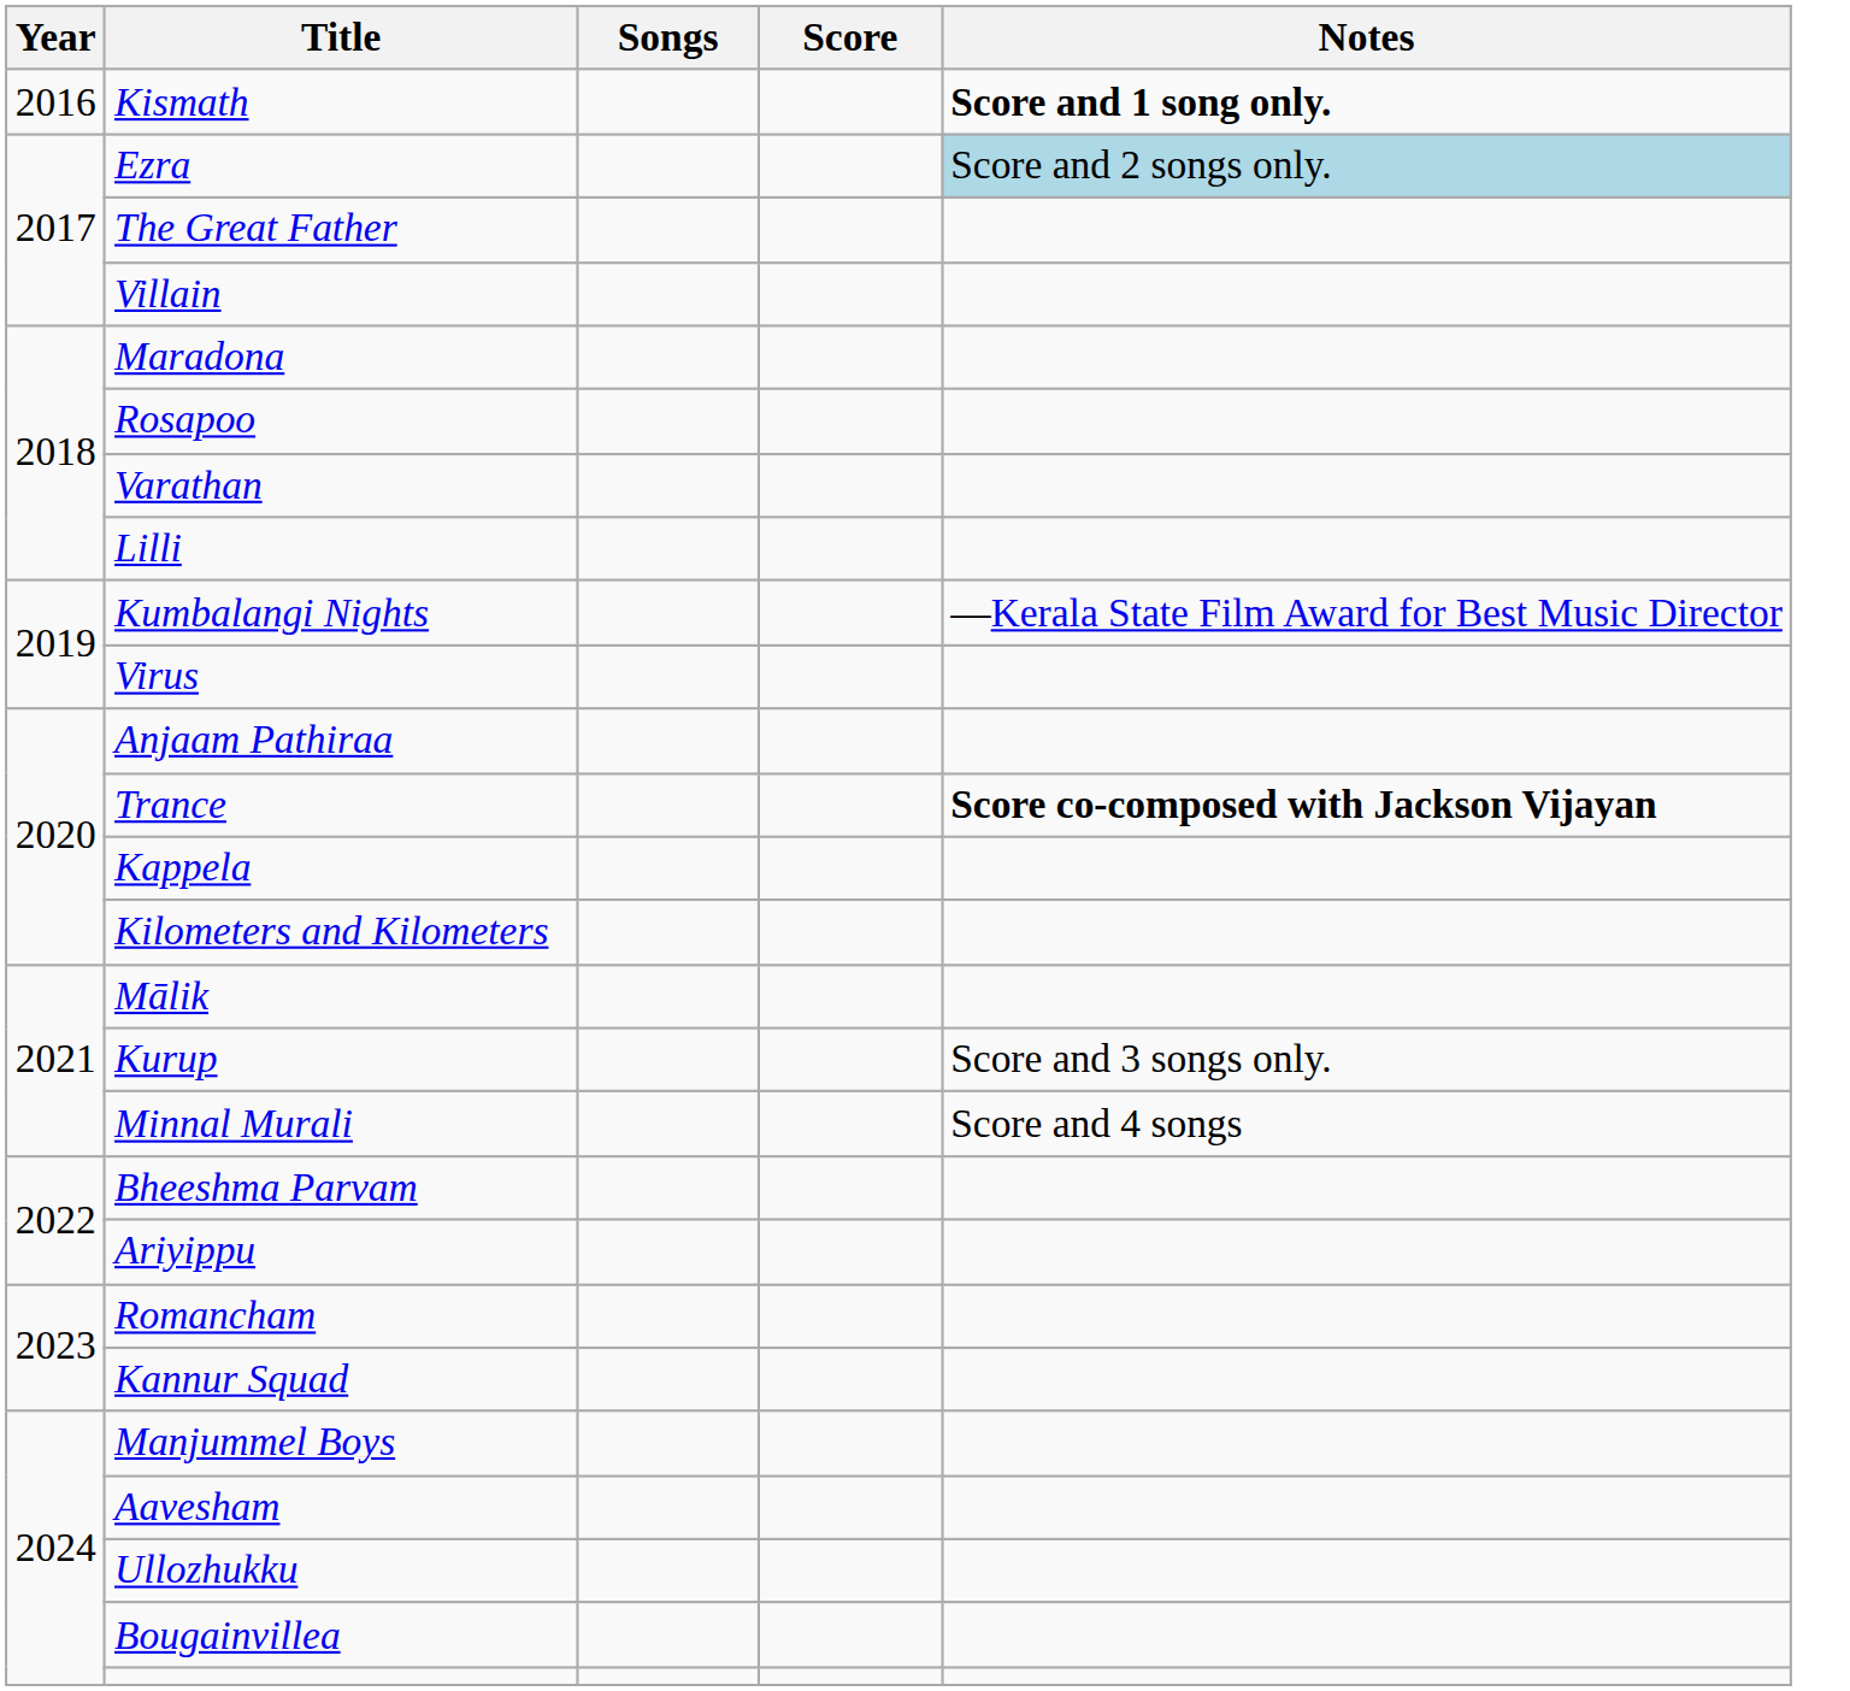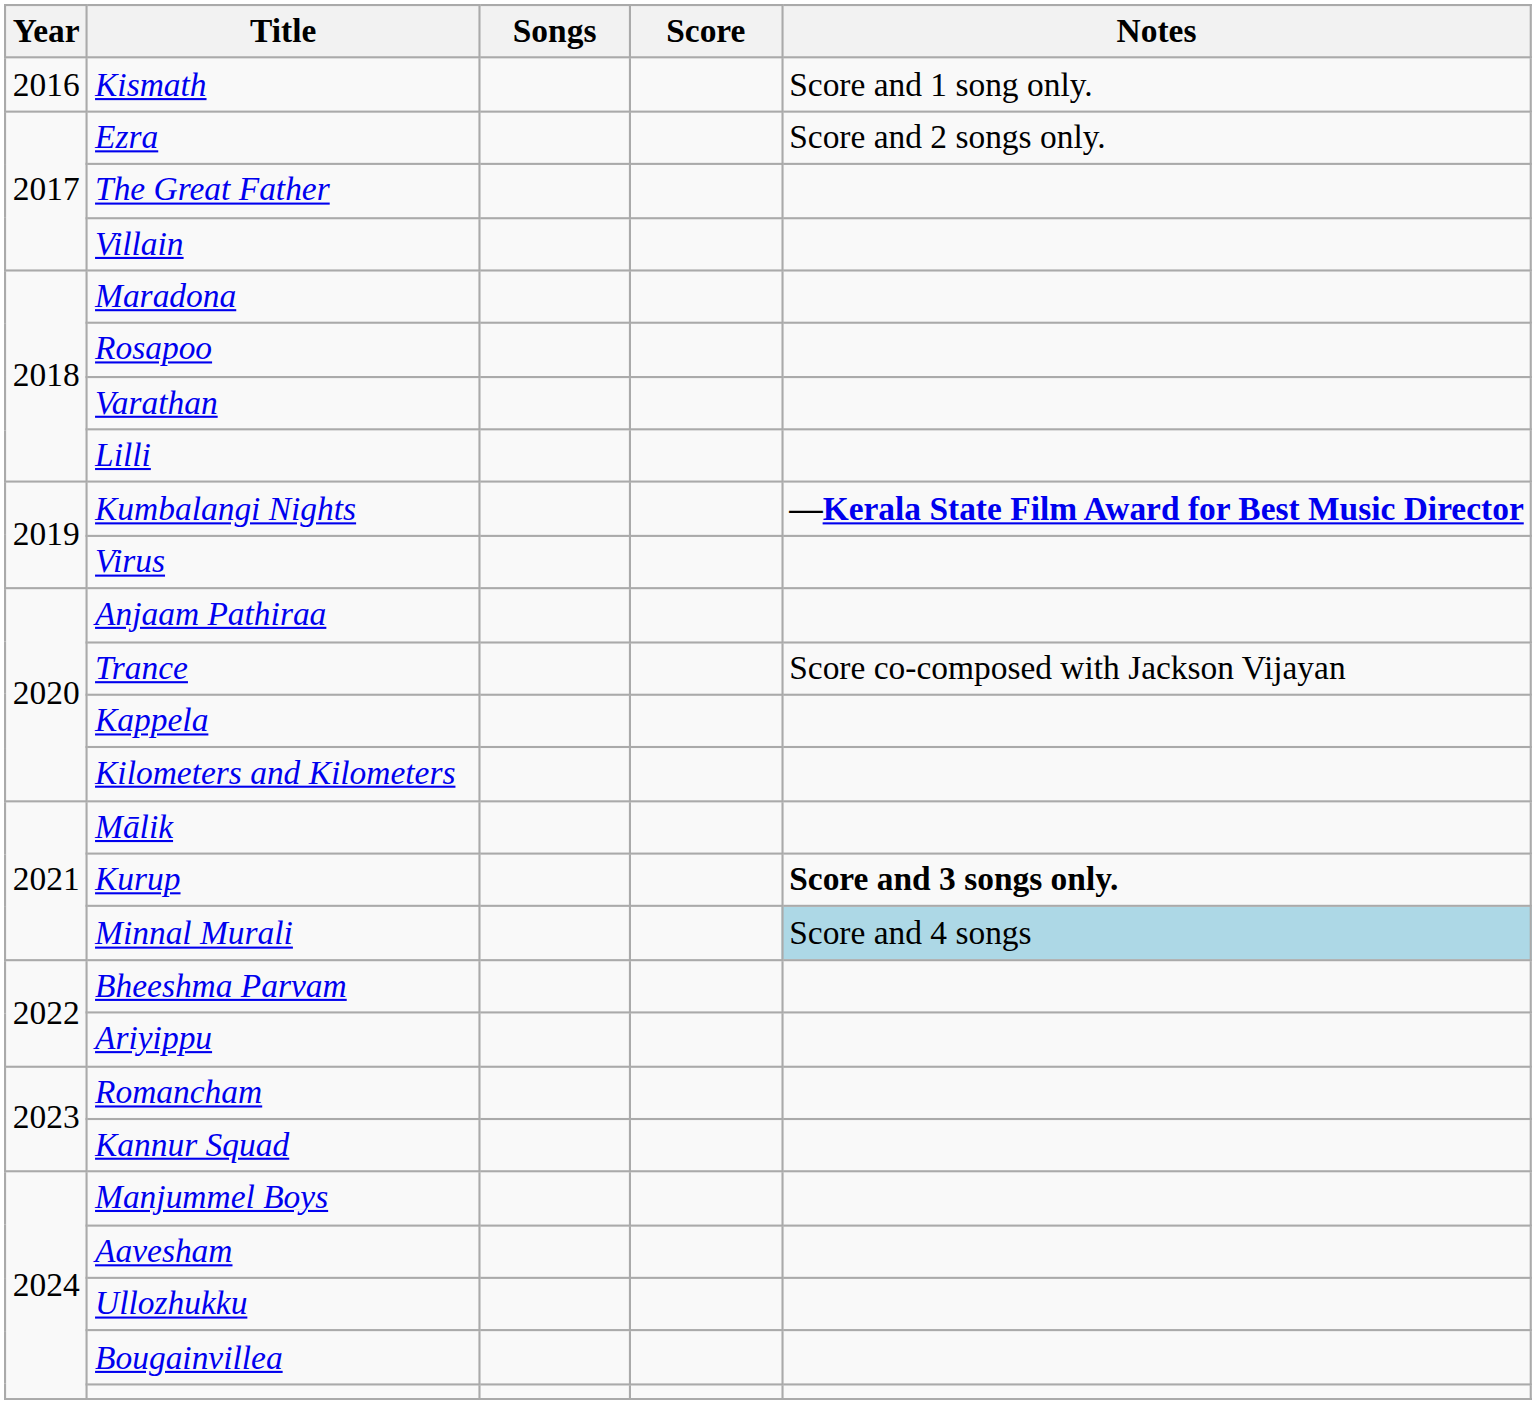Kismath | Notes: bold -> normal
Ezra | Notes: lightblue background -> no background
Kumbalangi Nights | Notes: normal -> bold
Trance | Notes: bold -> normal
Kurup | Notes: normal -> bold
Minnal Murali | Notes: no background -> lightblue background
